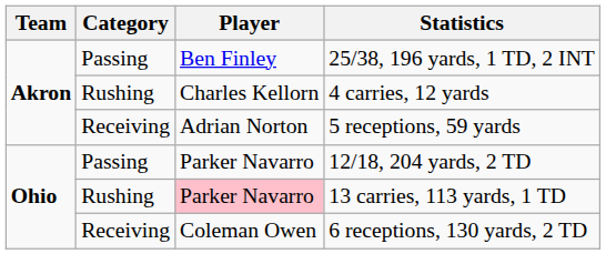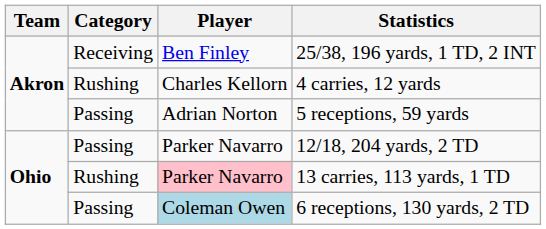25/38, 196 yards, 1 TD, 2 INT | Category: Passing -> Receiving
5 receptions, 59 yards | Category: Receiving -> Passing
6 receptions, 130 yards, 2 TD | Category: Receiving -> Passing
6 receptions, 130 yards, 2 TD | Player: no background -> lightblue background
